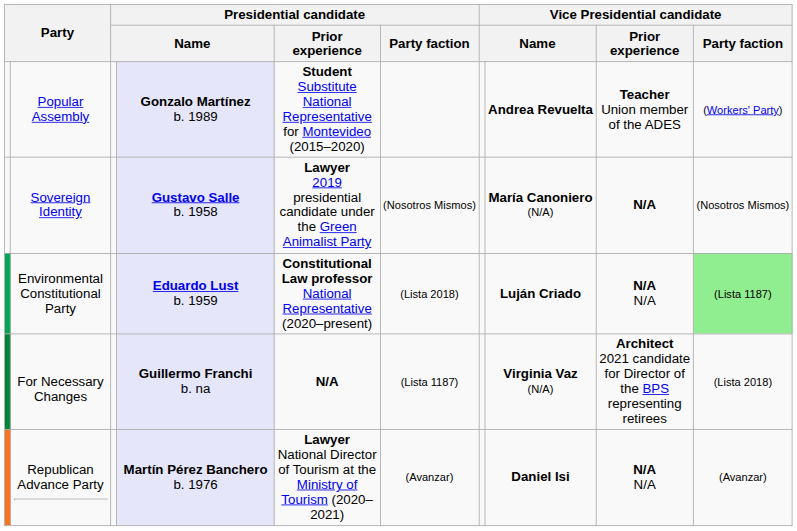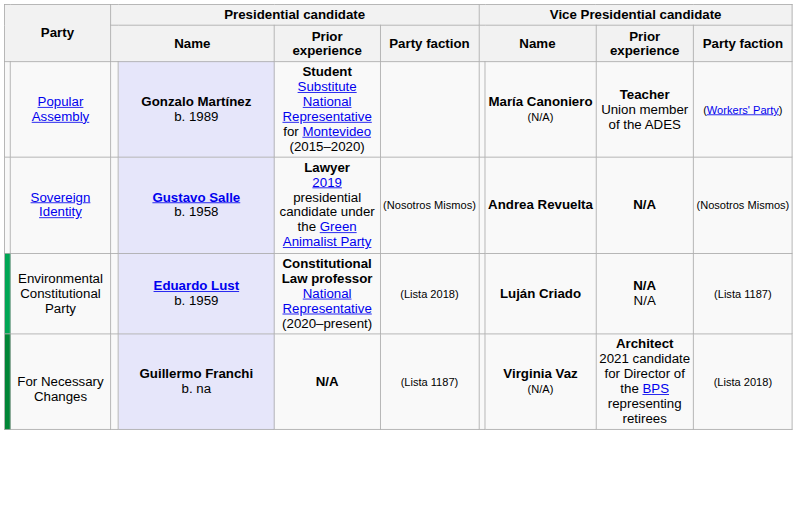Popular Assembly | column 8: Andrea Revuelta -> María Canoniero (N/A)
Sovereign Identity | column 8: María Canoniero (N/A) -> Andrea Revuelta
Environmental Constitutional Party | Vice Presidential candidate / Party faction: lightgreen background -> no background
- row: Republican Advance Party | Martín Pérez Banchero b. 1976 | Lawyer National Director of Tourism at the Ministry of Tourism (2020–2021) | (Avanzar) | Daniel Isi | N/A N/A | (Avanzar)
